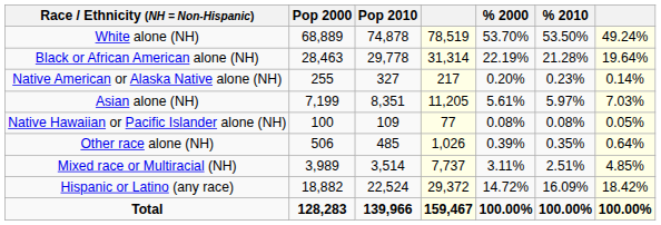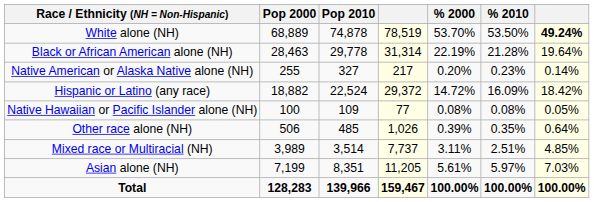White alone (NH) | column 7: normal -> bold
rows swapped: Asian alone (NH) <-> Hispanic or Latino (any race)
